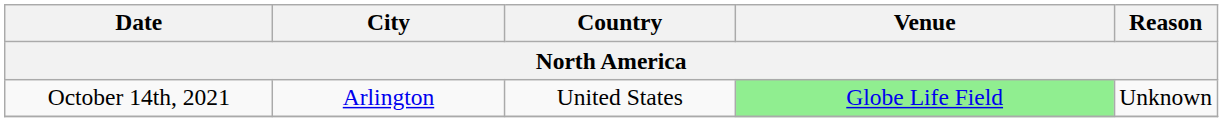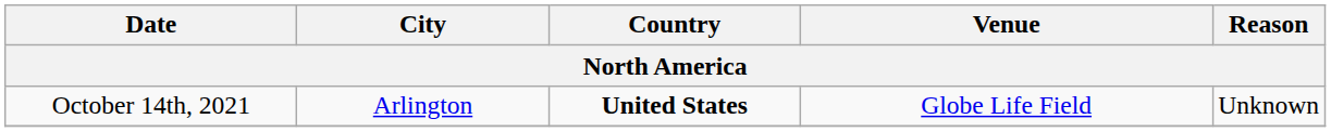October 14th, 2021 | Country: normal -> bold
October 14th, 2021 | Venue: lightgreen background -> no background
